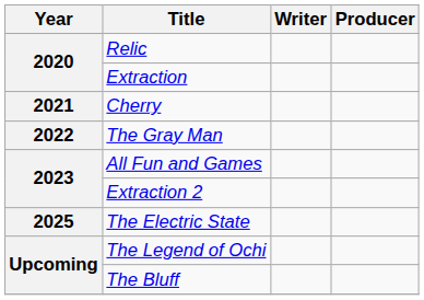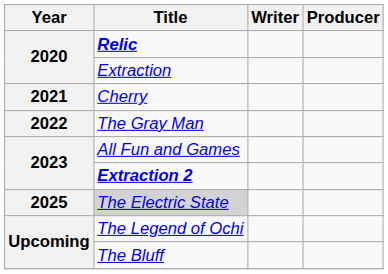Relic | Title: normal -> bold
Extraction 2 | Title: normal -> bold
The Electric State | Title: no background -> lightgrey background
